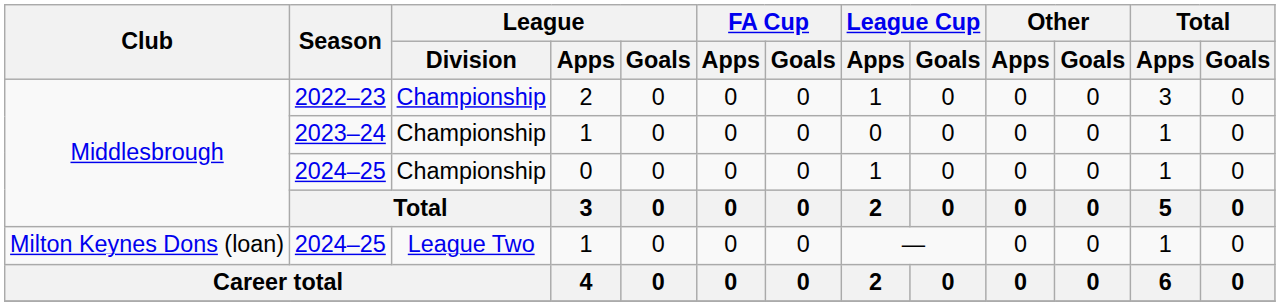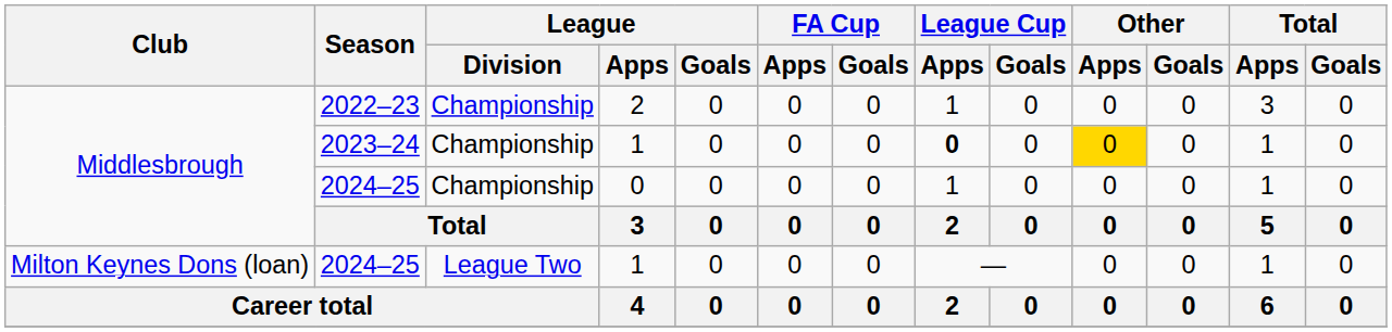2023–24 | League Cup / Apps: normal -> bold
2023–24 | Other / Apps: no background -> gold background
